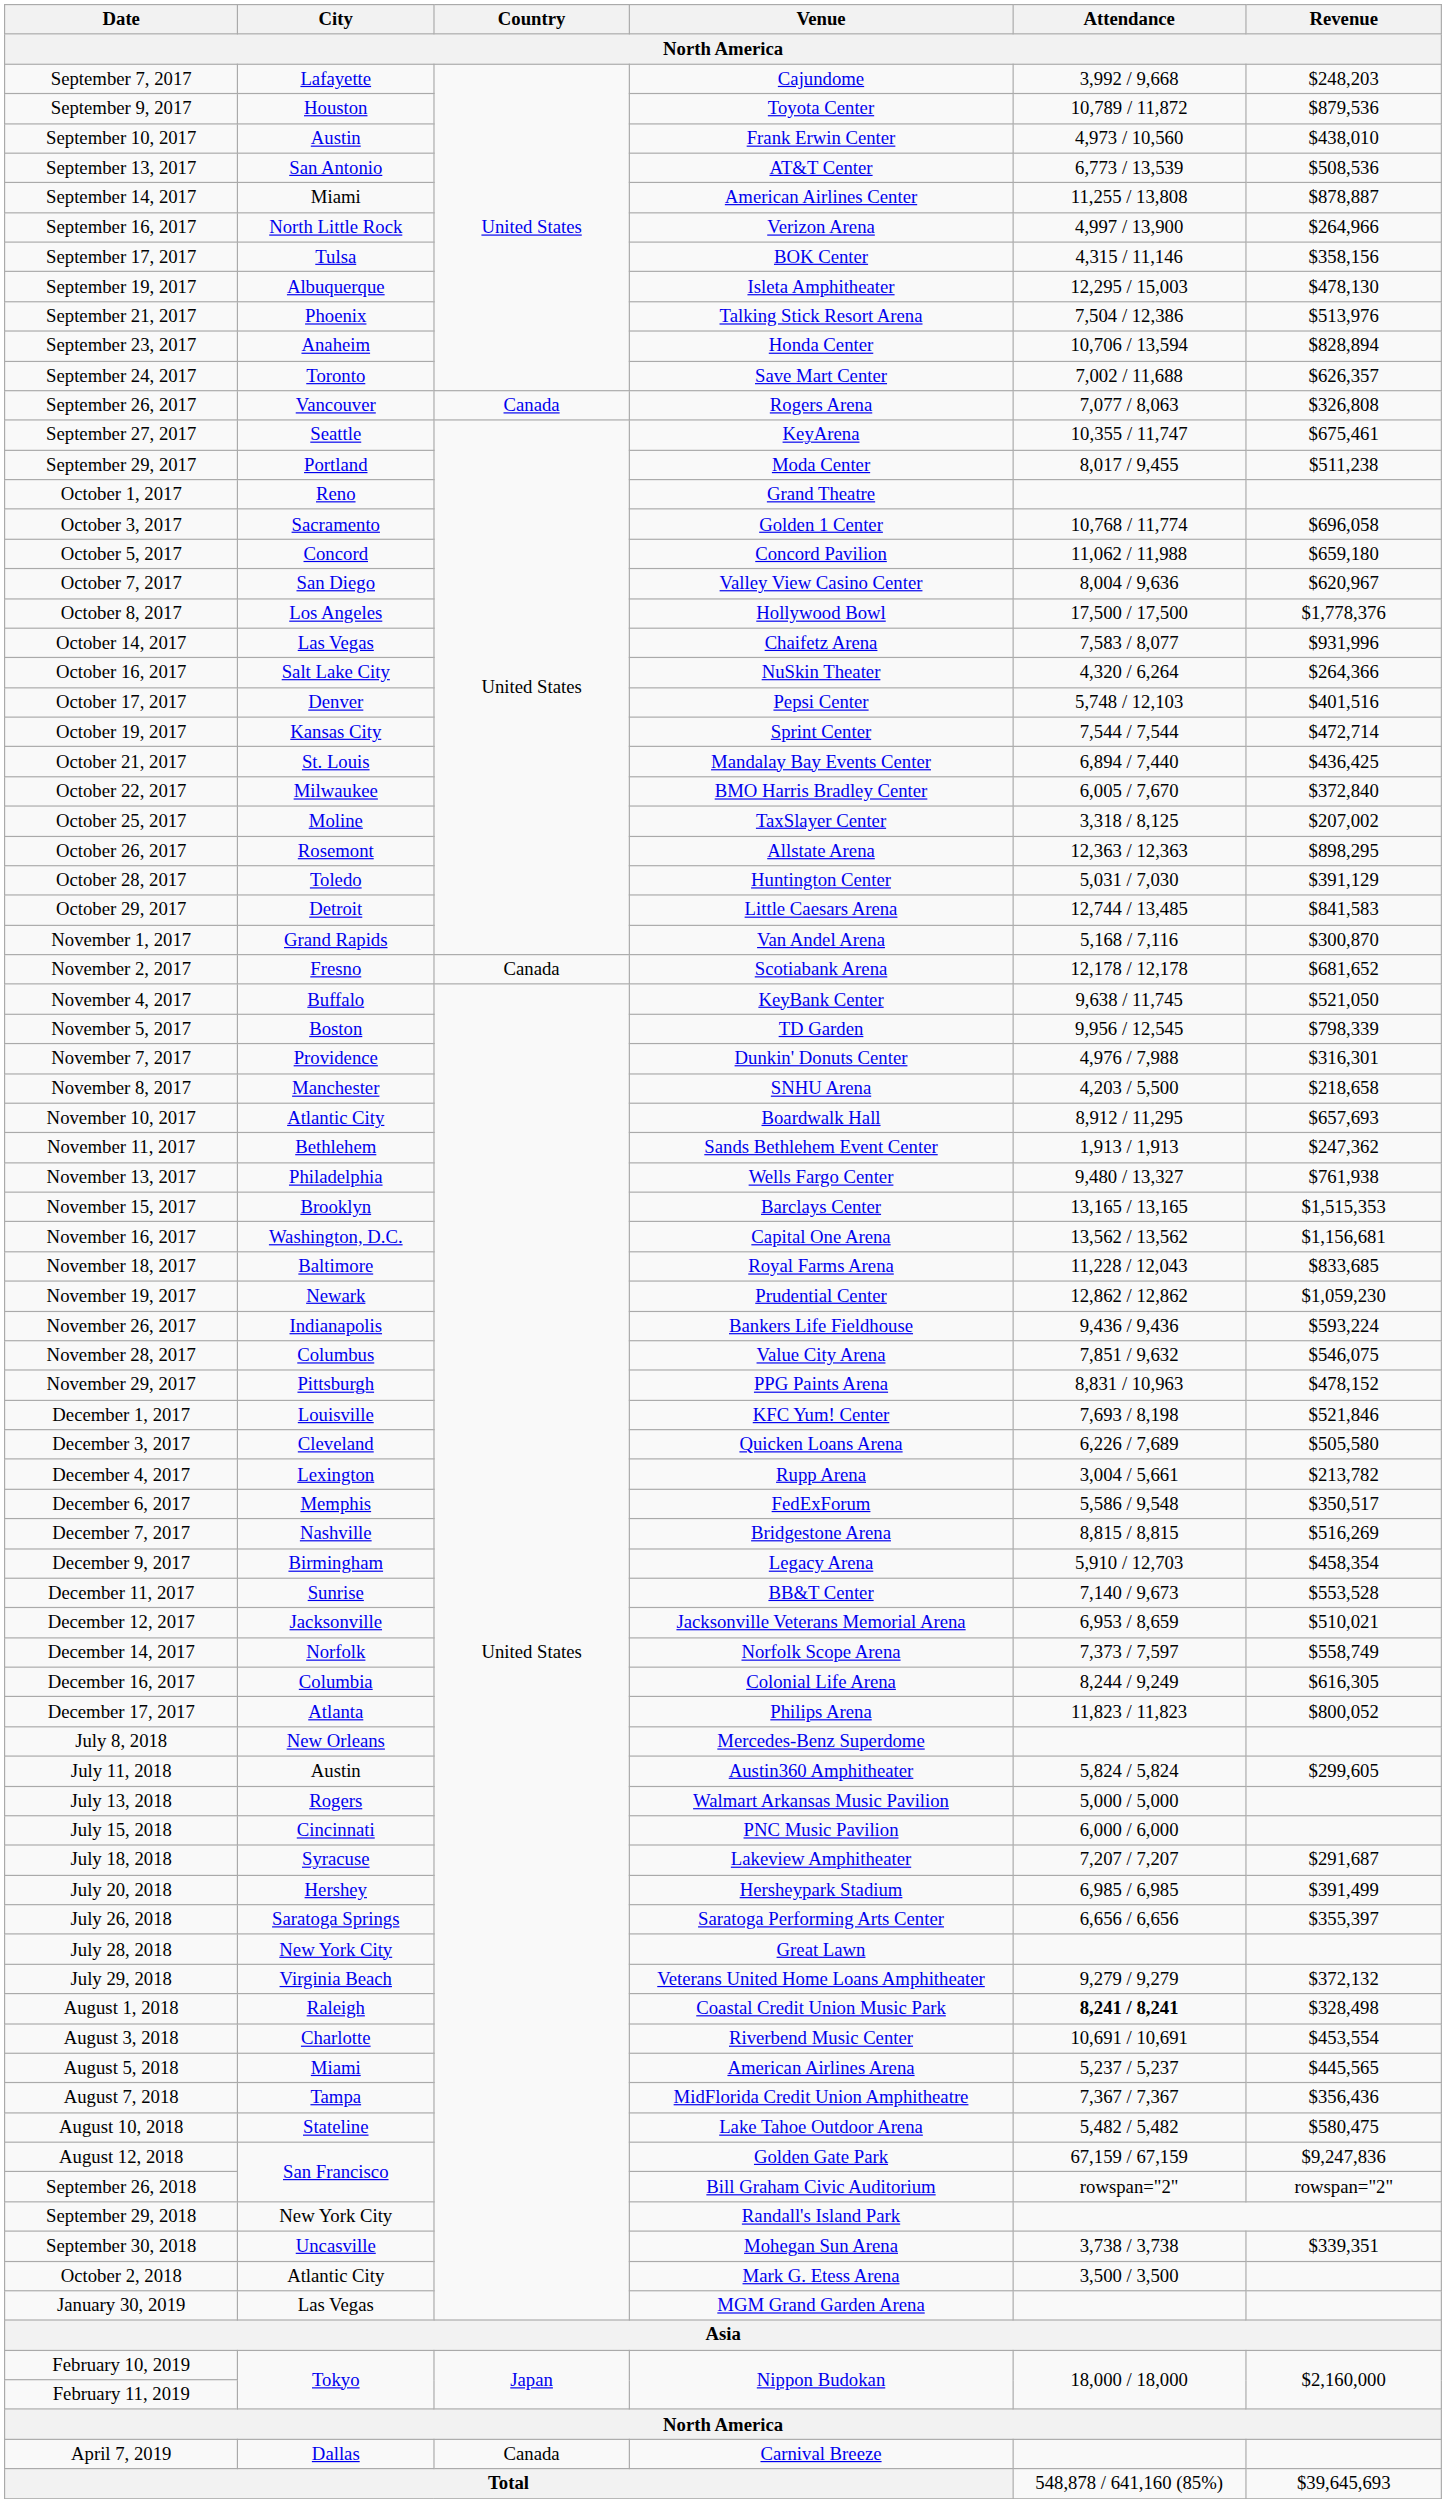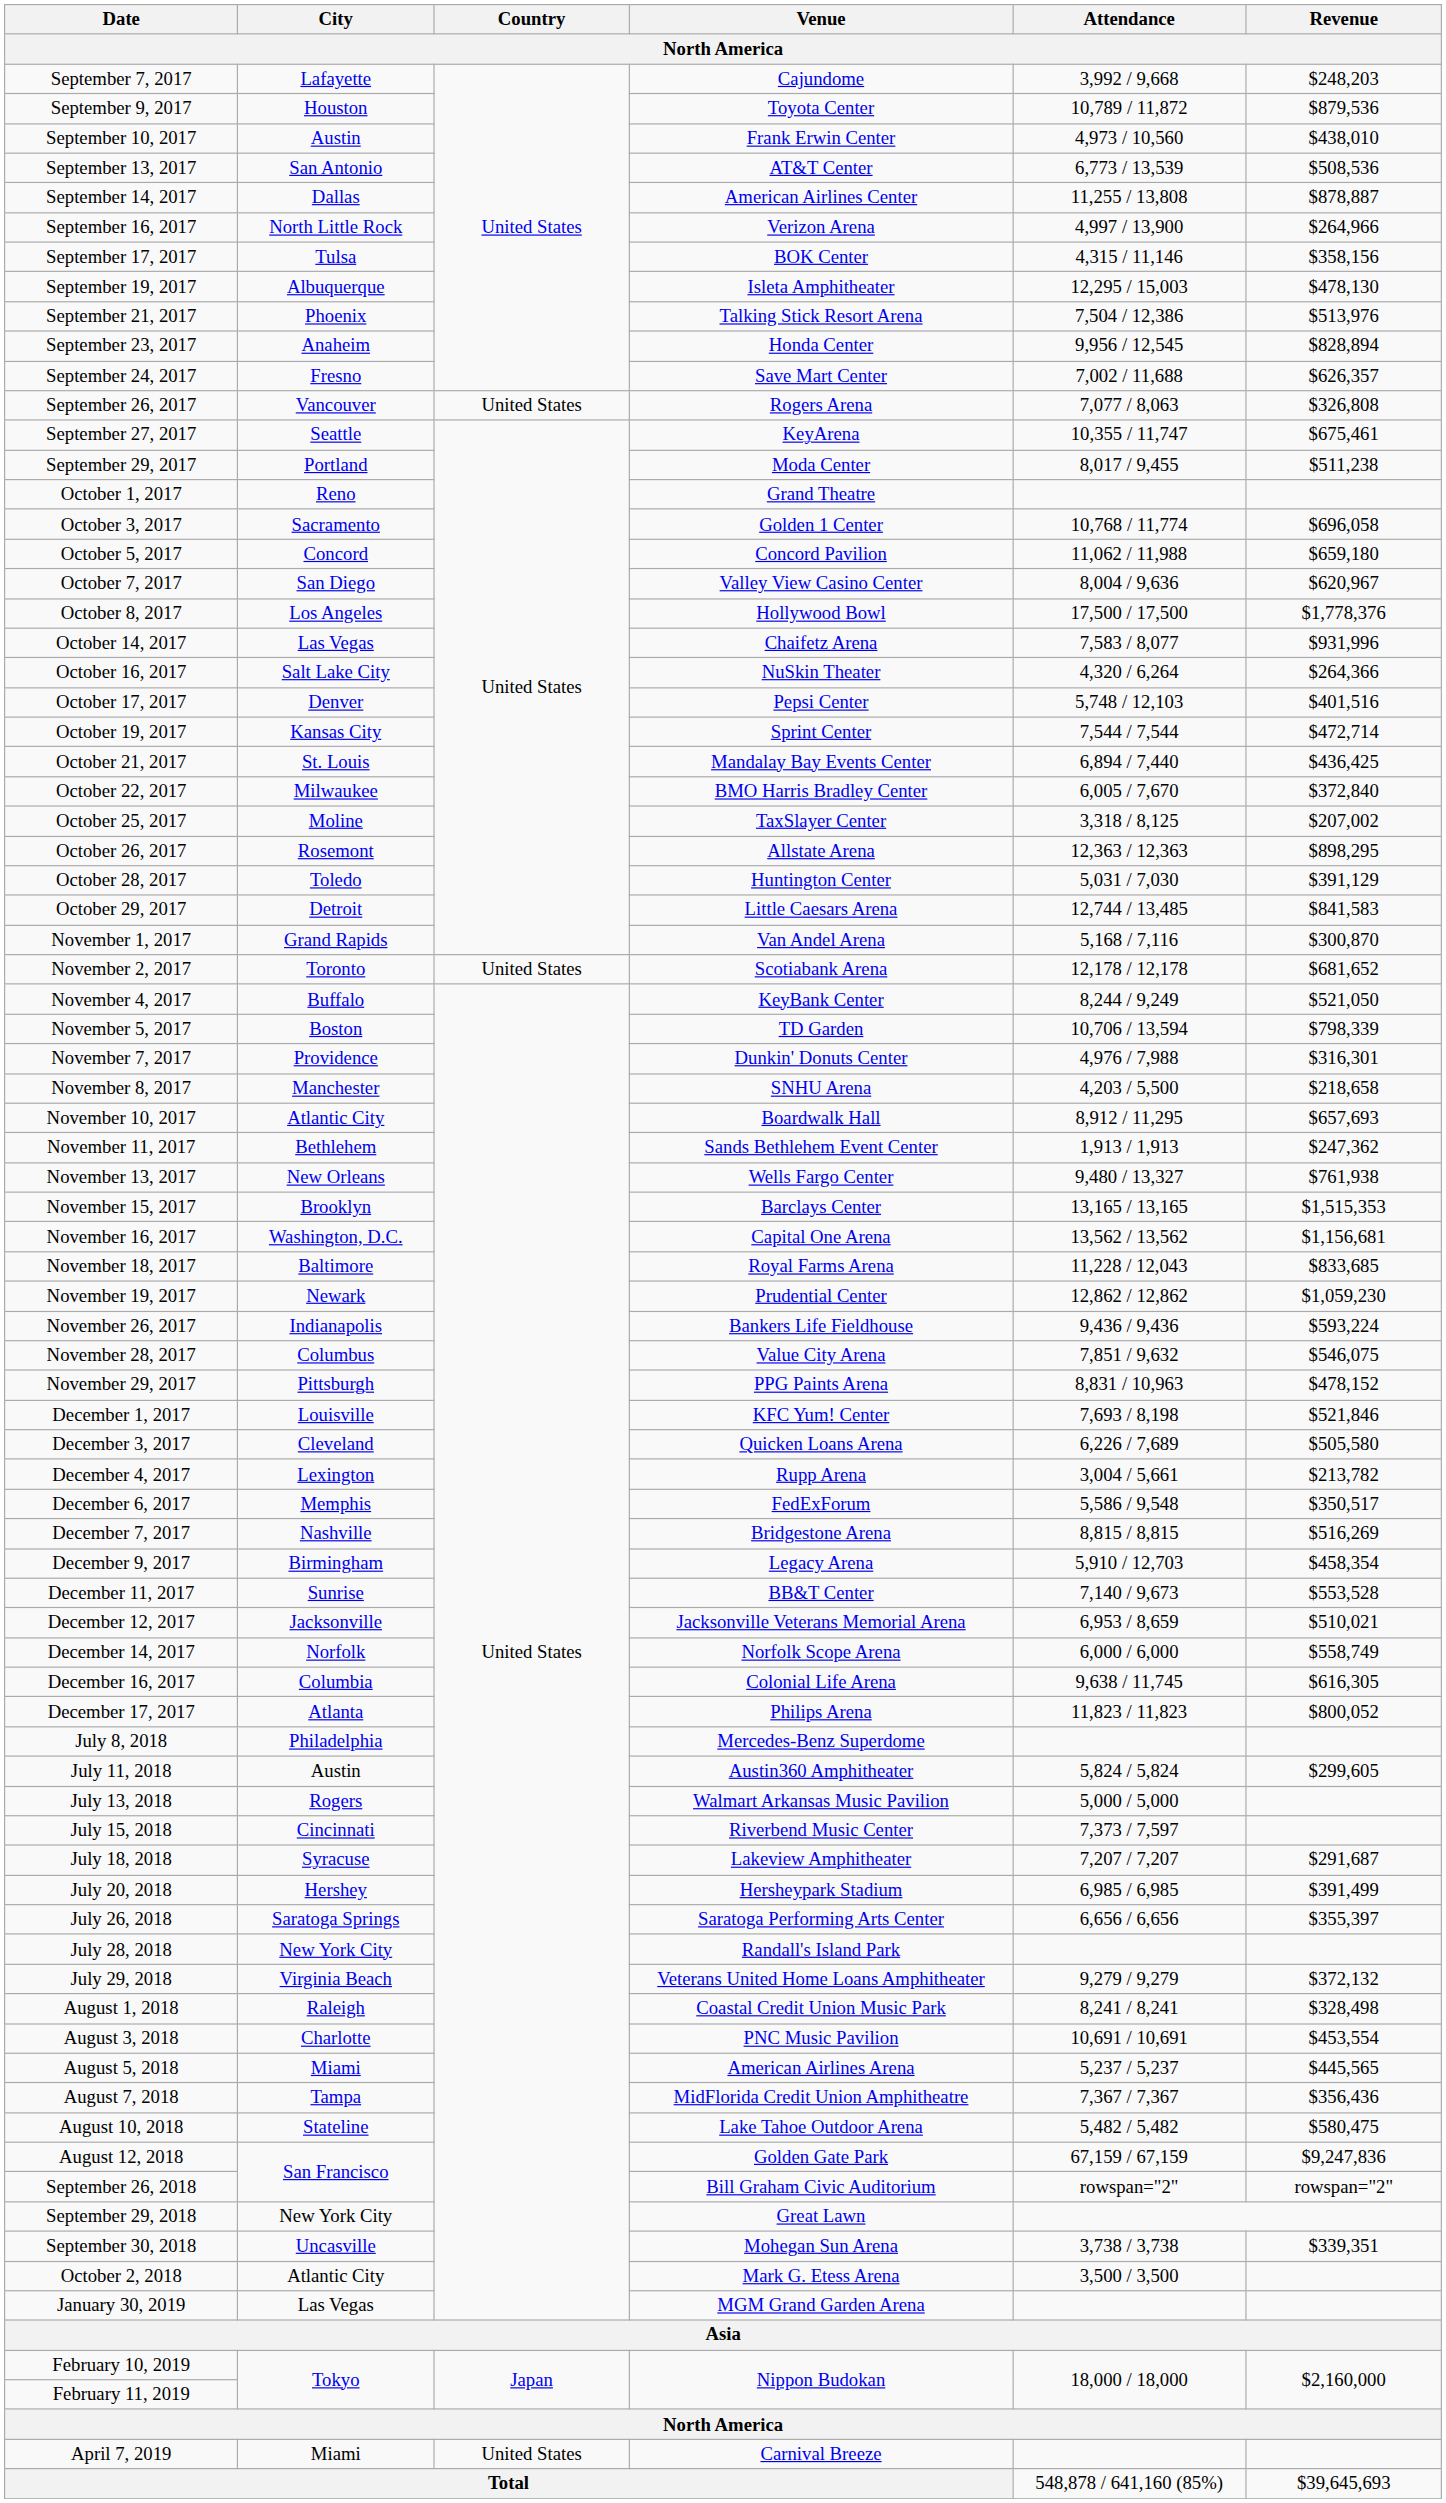September 14, 2017 | City: Miami -> Dallas
September 23, 2017 | Attendance: 10,706 / 13,594 -> 9,956 / 12,545
September 24, 2017 | City: Toronto -> Fresno
September 26, 2017 | Country: Canada -> United States
November 2, 2017 | City: Fresno -> Toronto
November 2, 2017 | Country: Canada -> United States
November 4, 2017 | Attendance: 9,638 / 11,745 -> 8,244 / 9,249
November 5, 2017 | Attendance: 9,956 / 12,545 -> 10,706 / 13,594
November 13, 2017 | City: Philadelphia -> New Orleans
December 14, 2017 | Attendance: 7,373 / 7,597 -> 6,000 / 6,000
December 16, 2017 | Attendance: 8,244 / 9,249 -> 9,638 / 11,745
July 8, 2018 | City: New Orleans -> Philadelphia
July 15, 2018 | Venue: PNC Music Pavilion -> Riverbend Music Center
July 15, 2018 | Attendance: 6,000 / 6,000 -> 7,373 / 7,597
July 28, 2018 | Venue: Great Lawn -> Randall's Island Park
August 1, 2018 | Attendance: bold -> normal
August 3, 2018 | Venue: Riverbend Music Center -> PNC Music Pavilion
September 29, 2018 | Venue: Randall's Island Park -> Great Lawn
April 7, 2019 | City: Dallas -> Miami
April 7, 2019 | Country: Canada -> United States
